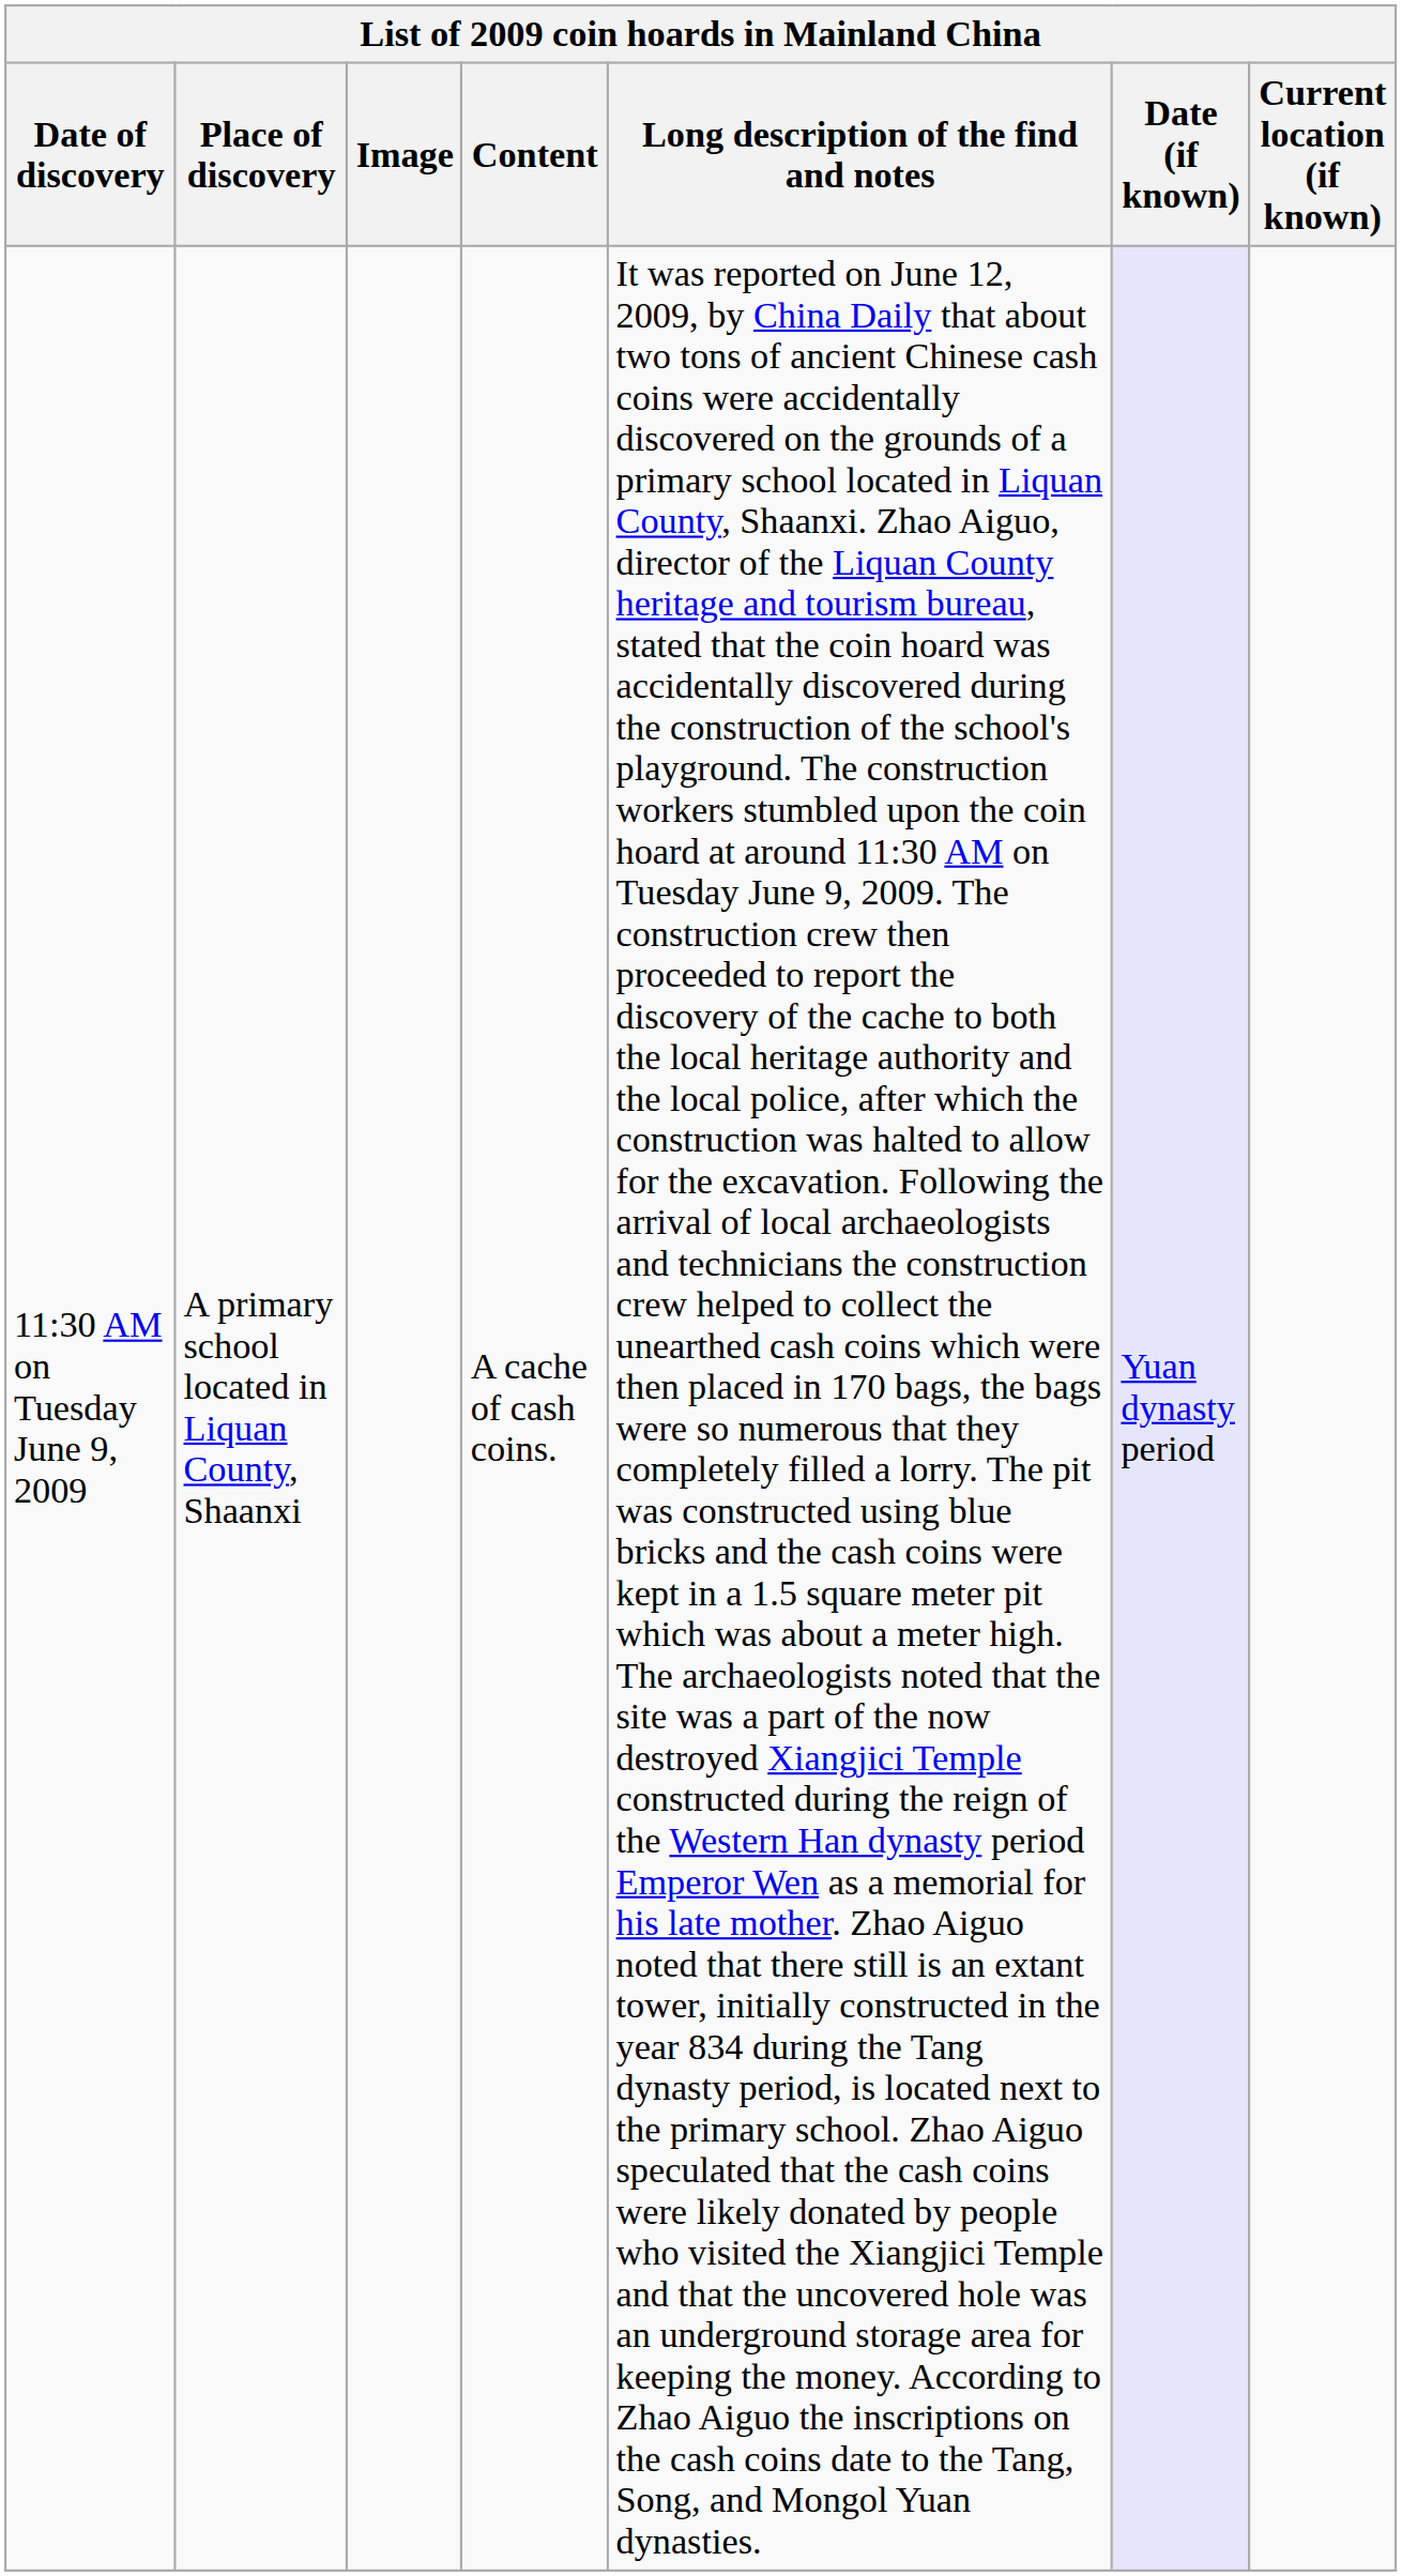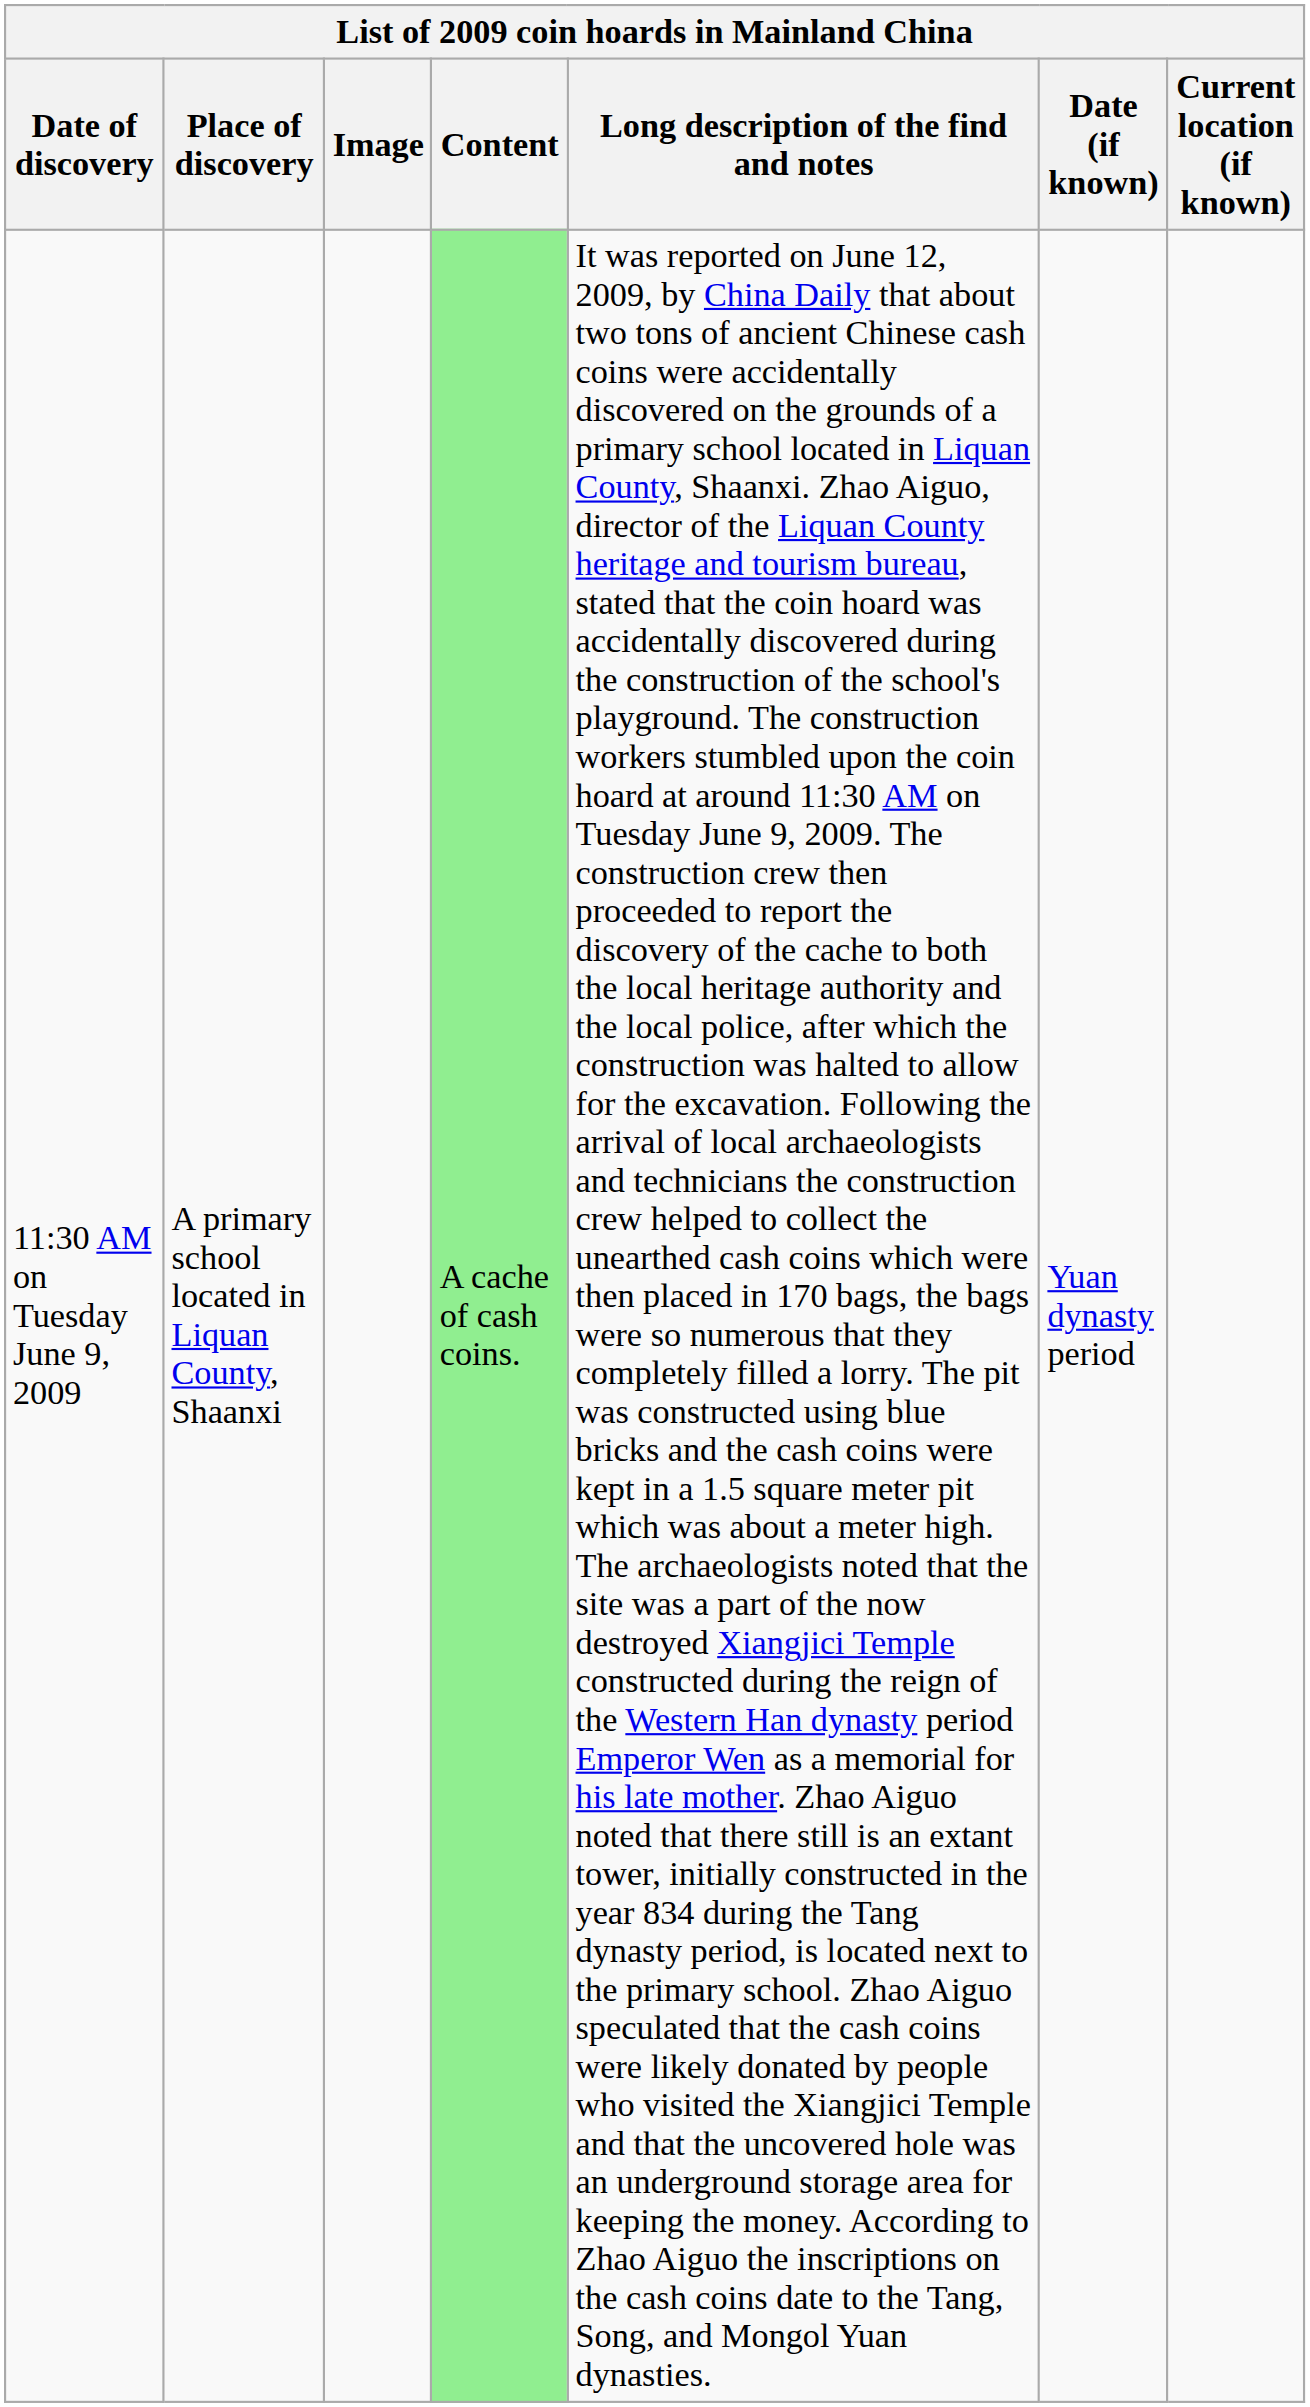11:30 AM on Tuesday June 9, 2009 | Content: no background -> lightgreen background
11:30 AM on Tuesday June 9, 2009 | Date (if known): lavender background -> no background
